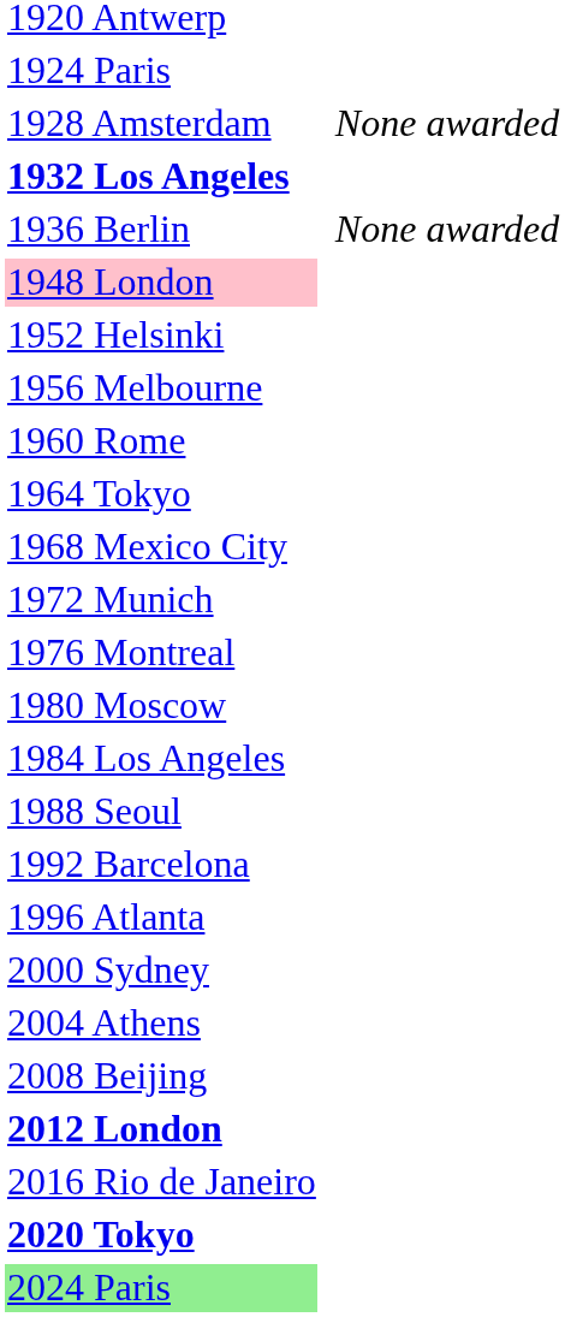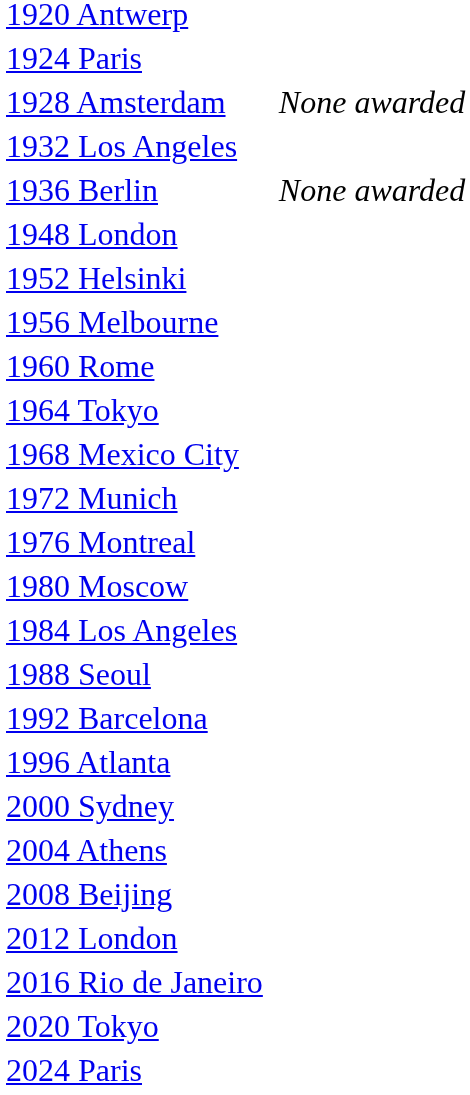1932 Los Angeles | column 1: bold -> normal
1948 London | column 1: pink background -> no background
2012 London | column 1: bold -> normal
2020 Tokyo | column 1: bold -> normal
2024 Paris | column 1: lightgreen background -> no background
